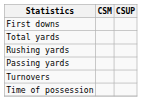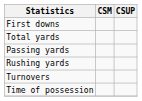rows swapped: Rushing yards <-> Passing yards
